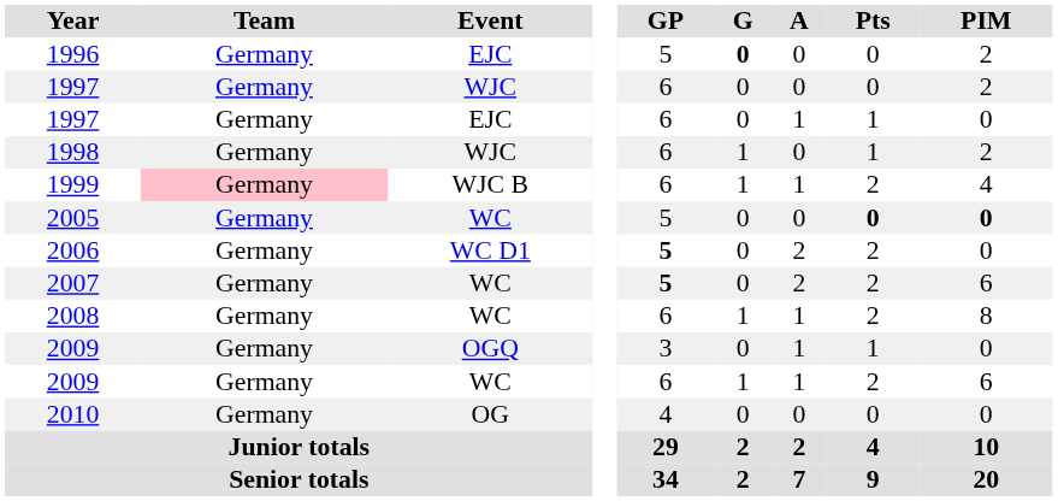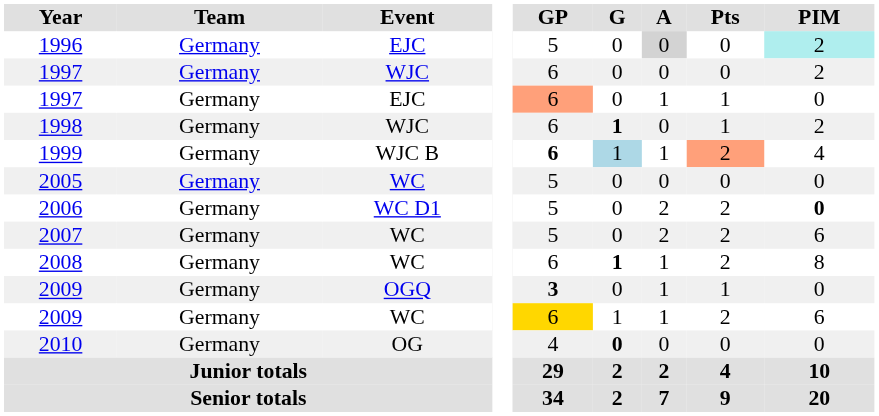1996 | G: bold -> normal
1996 | A: no background -> lightgrey background
1996 | PIM: no background -> paleturquoise background
1997 / EJC | GP: no background -> lightsalmon background
1998 | G: normal -> bold
1999 | Team: pink background -> no background
1999 | GP: normal -> bold
1999 | G: no background -> lightblue background
1999 | Pts: no background -> lightsalmon background
2005 | Pts: bold -> normal
2005 | PIM: bold -> normal
2006 | GP: bold -> normal
2006 | PIM: normal -> bold
2007 | GP: bold -> normal
2008 | G: normal -> bold
2009 / OGQ | GP: normal -> bold
2009 / WC | GP: no background -> gold background
2010 | G: normal -> bold
